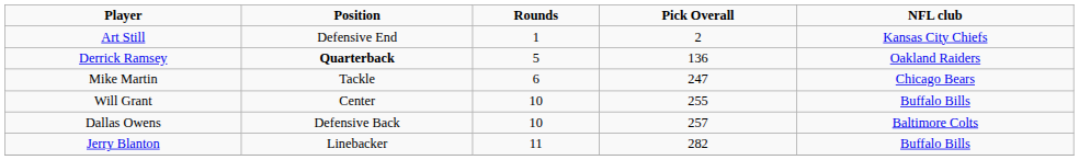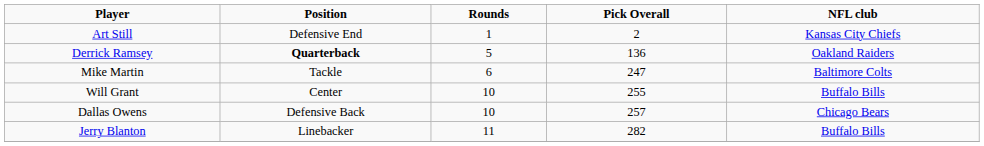Mike Martin | NFL club: Chicago Bears -> Baltimore Colts
Dallas Owens | NFL club: Baltimore Colts -> Chicago Bears
